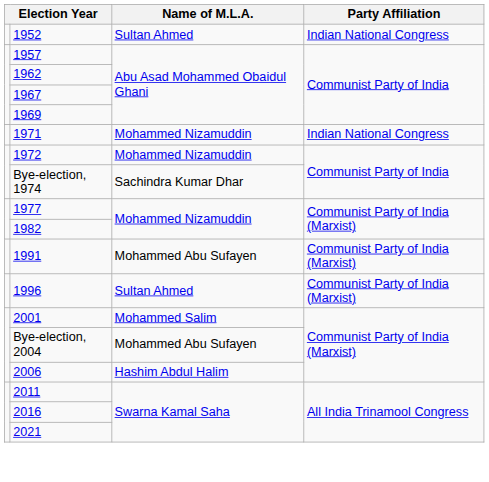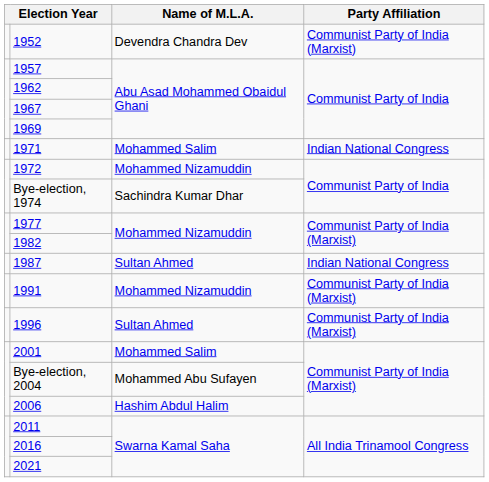1952 | Name of M.L.A.: Sultan Ahmed -> Devendra Chandra Dev
1952 | Party Affiliation: Indian National Congress -> Communist Party of India (Marxist)
1971 | Name of M.L.A.: Mohammed Nizamuddin -> Mohammed Salim
+ row: 1987 | Sultan Ahmed | Indian National Congress
1991 | Name of M.L.A.: Mohammed Abu Sufayen -> Mohammed Nizamuddin
